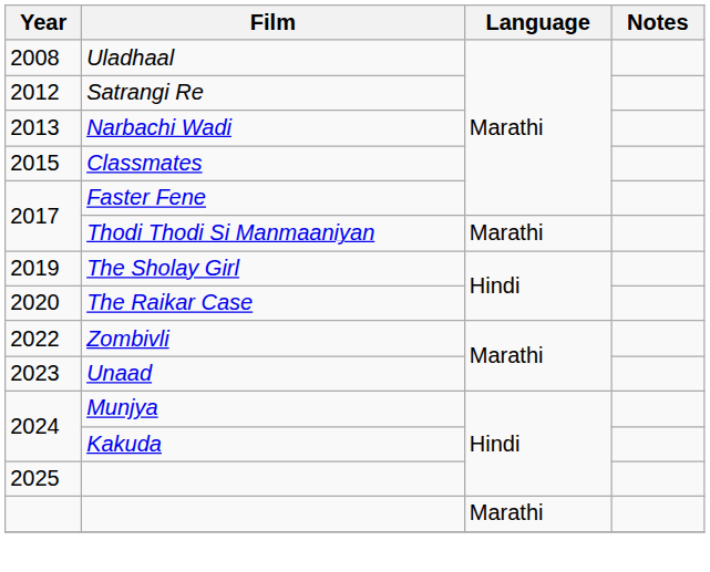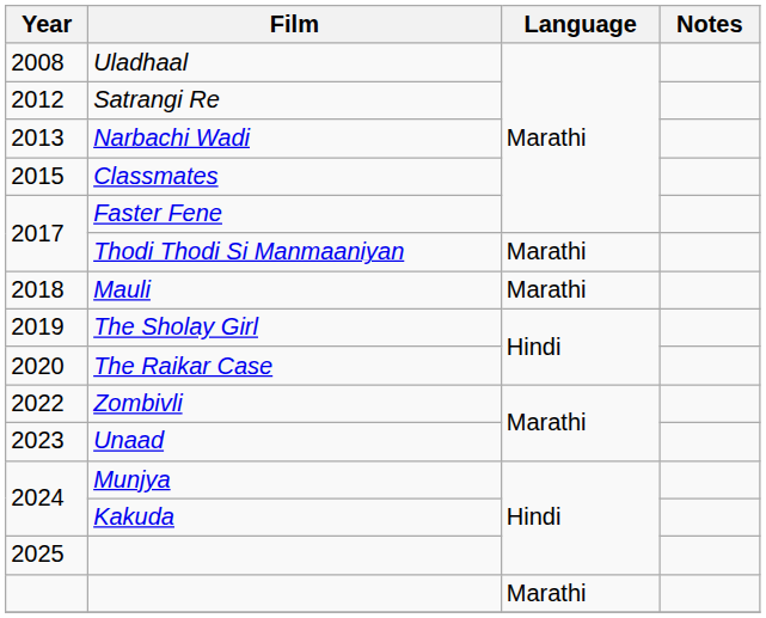+ row: 2018 | Mauli | Marathi
